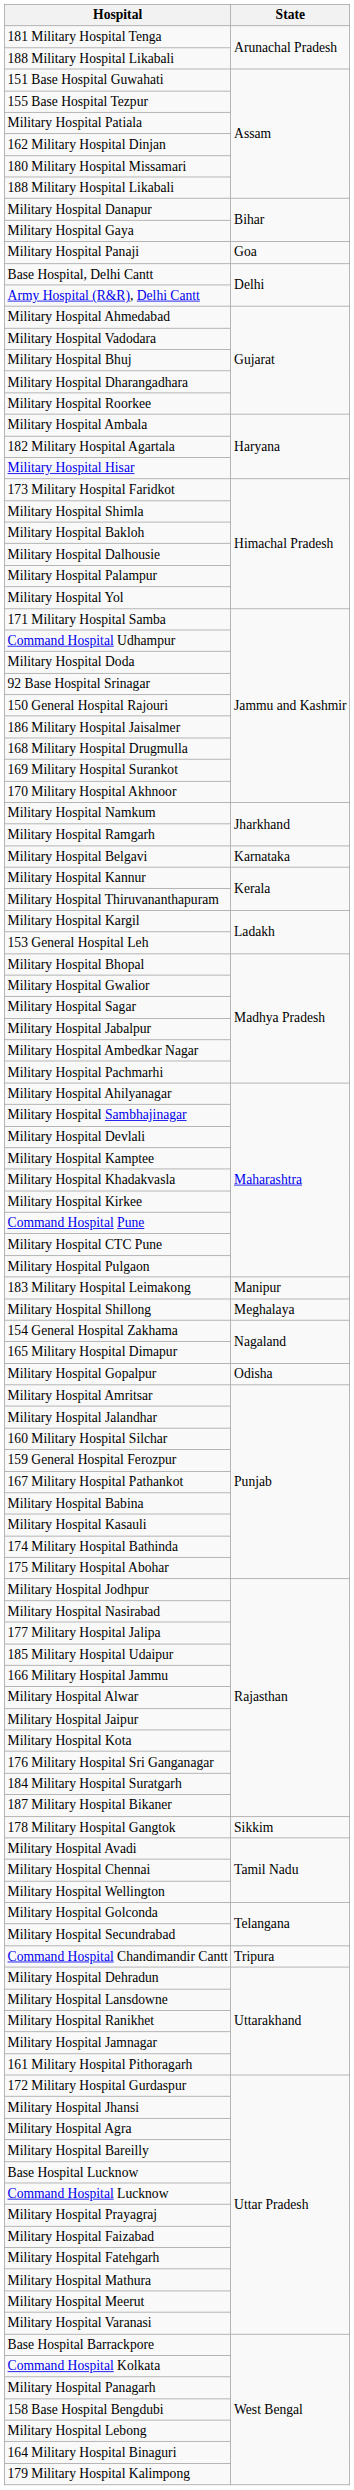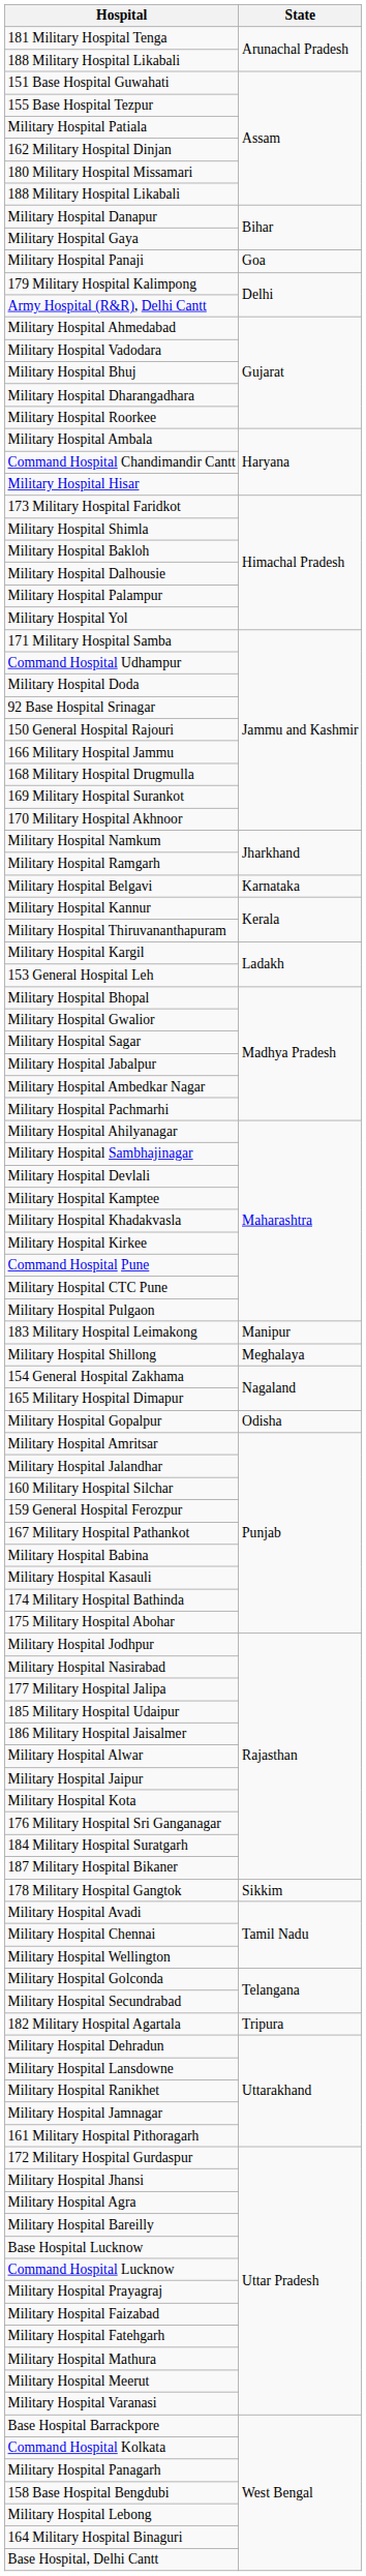row 13 | Hospital: Base Hospital, Delhi Cantt -> 179 Military Hospital Kalimpong
row 21 | Hospital: 182 Military Hospital Agartala -> Command Hospital Chandimandir Cantt
row 34 | Hospital: 186 Military Hospital Jaisalmer -> 166 Military Hospital Jammu
row 78 | Hospital: 166 Military Hospital Jammu -> 186 Military Hospital Jaisalmer
row 91 | Hospital: Command Hospital Chandimandir Cantt -> 182 Military Hospital Agartala
row 115 | Hospital: 179 Military Hospital Kalimpong -> Base Hospital, Delhi Cantt
